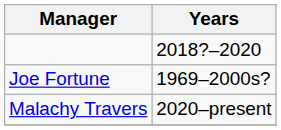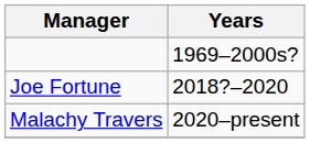row 2 | Years: 2018?–2020 -> 1969–2000s?
row 3 | Years: 1969–2000s? -> 2018?–2020
